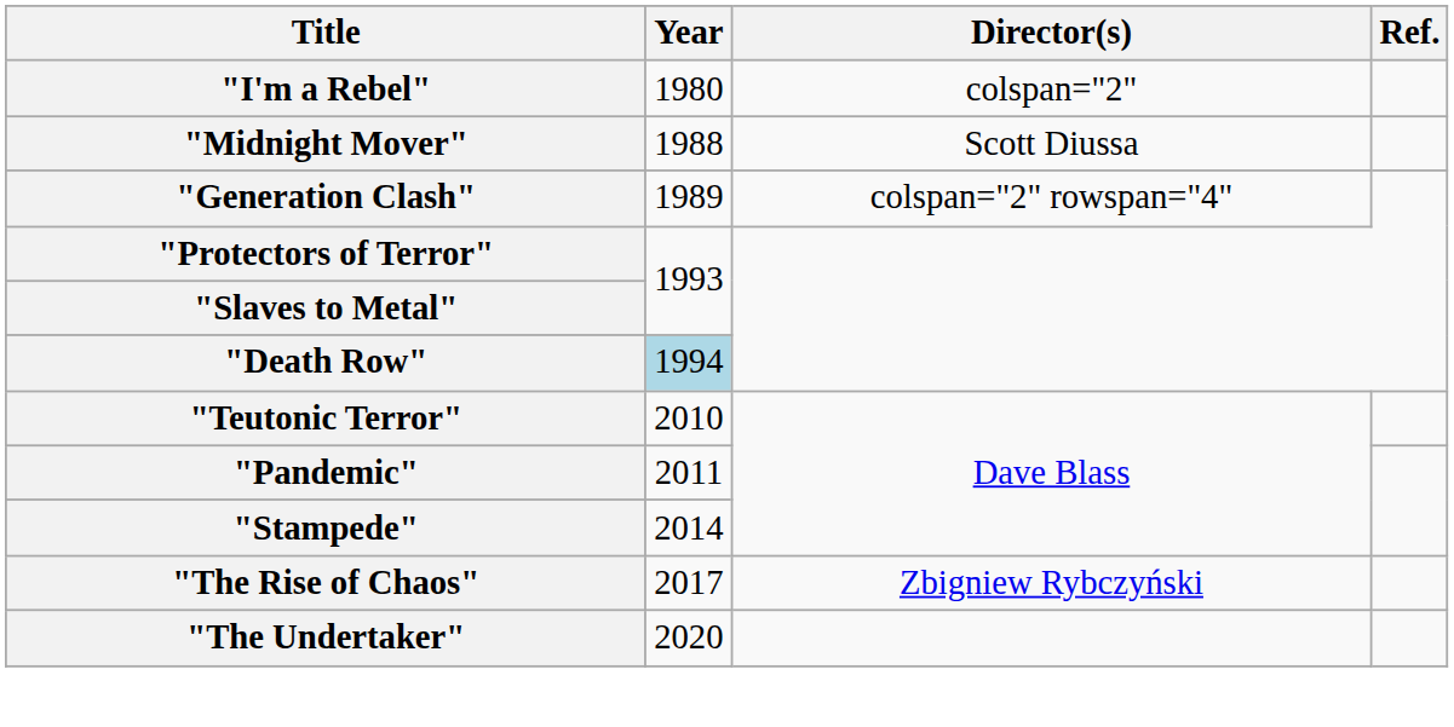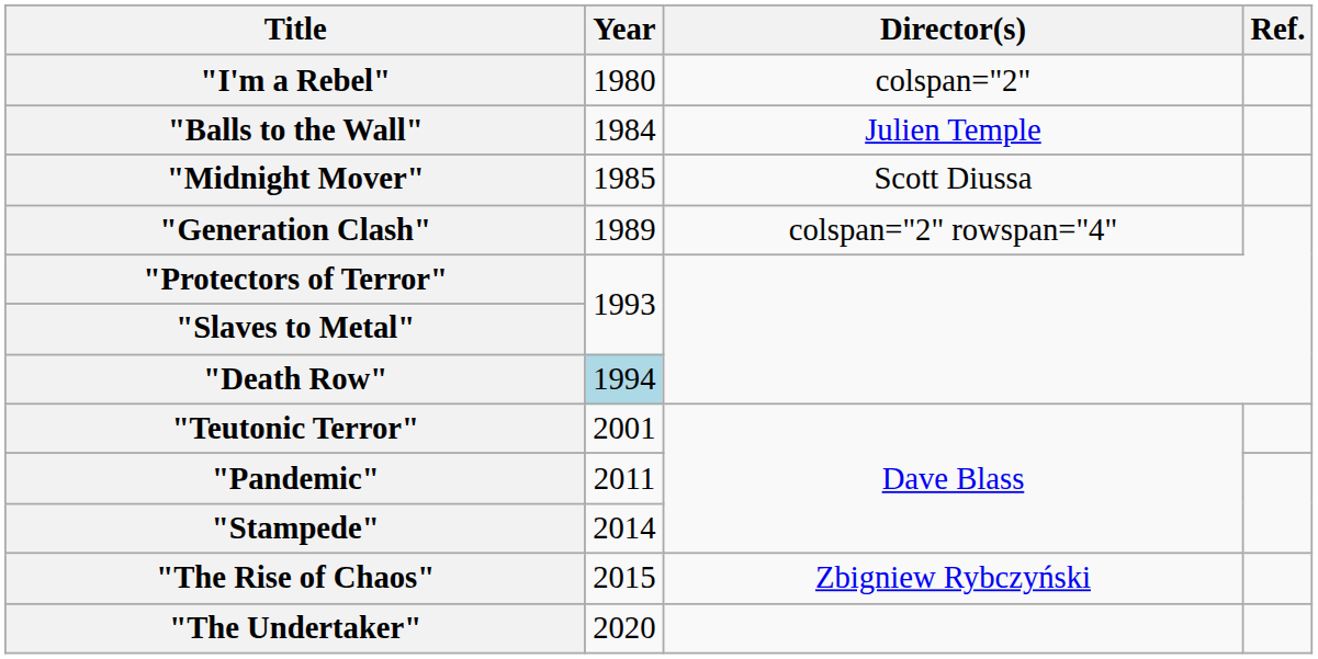+ row: "Balls to the Wall" | 1984 | Julien Temple
"Midnight Mover" | Year: 1988 -> 1985
"Teutonic Terror" | Year: 2010 -> 2001
"The Rise of Chaos" | Year: 2017 -> 2015
